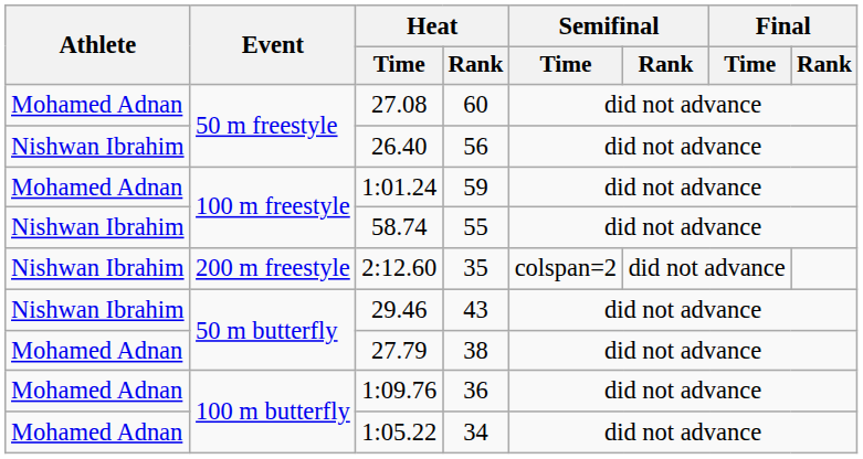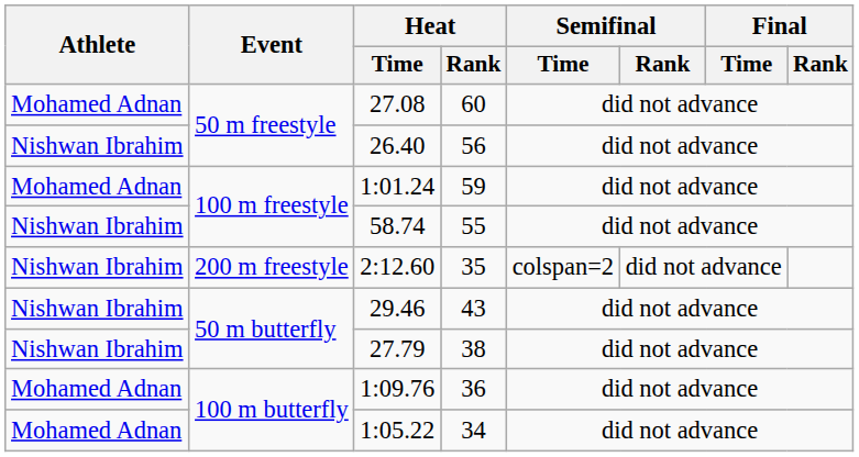27.79 | Athlete: Mohamed Adnan -> Nishwan Ibrahim
